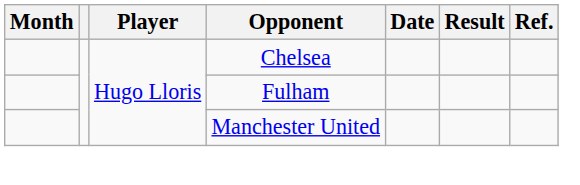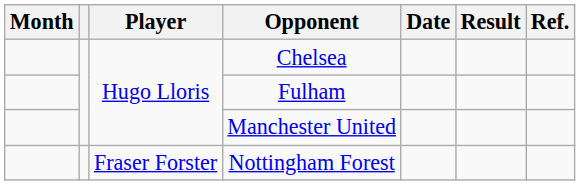+ row: Fraser Forster | Nottingham Forest
